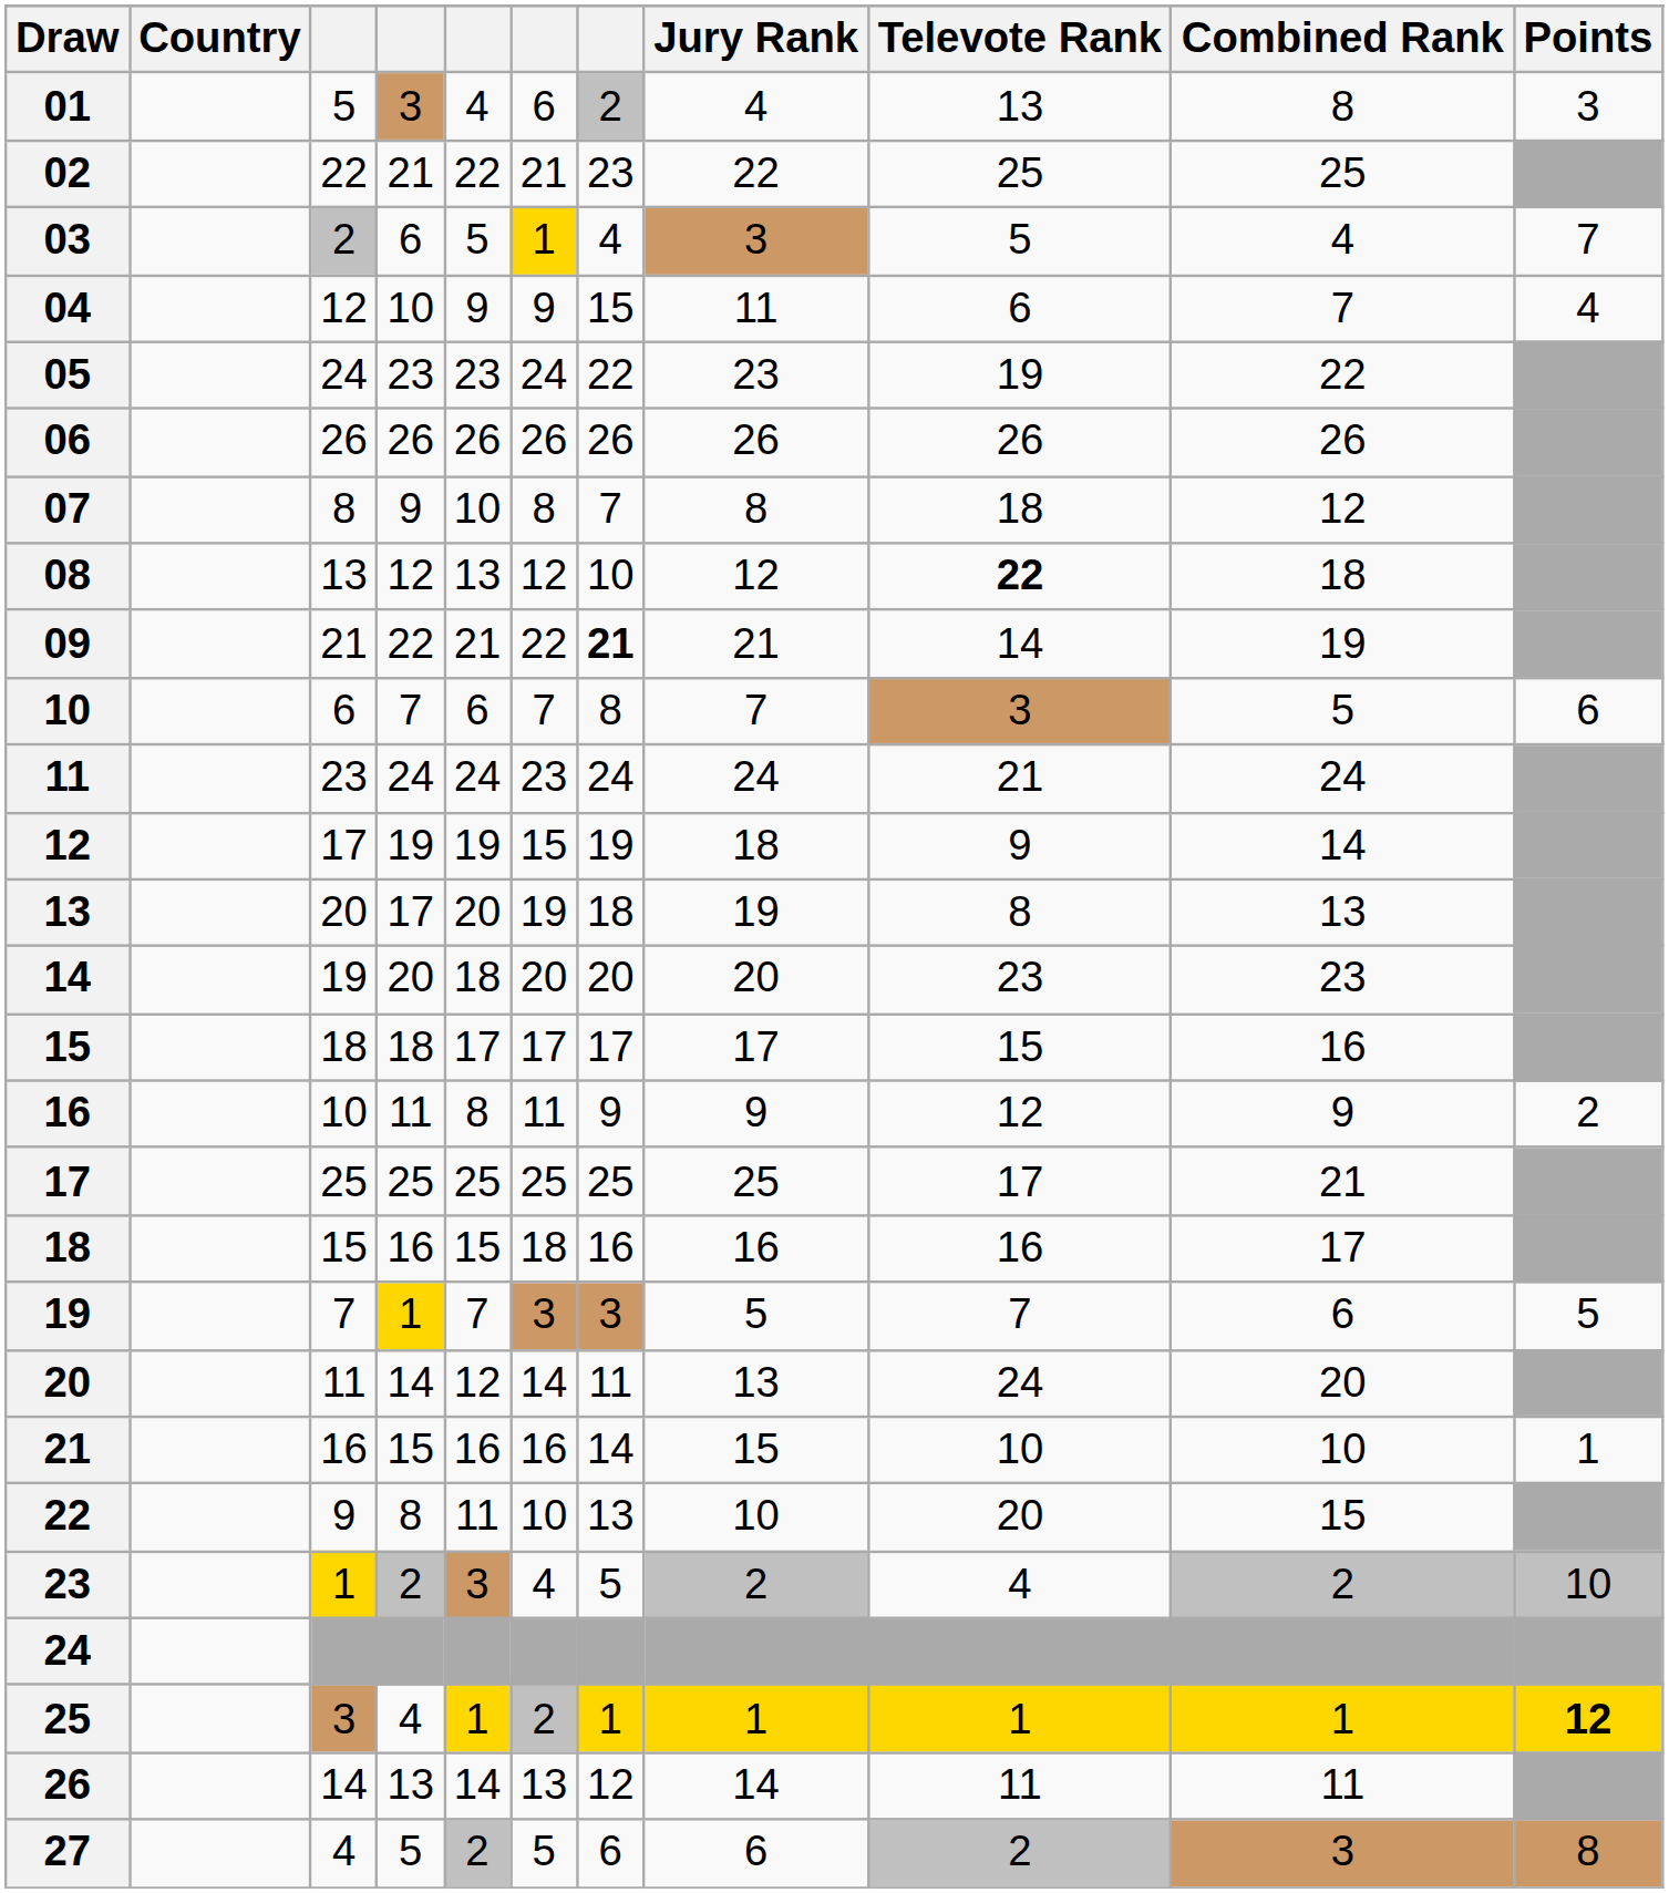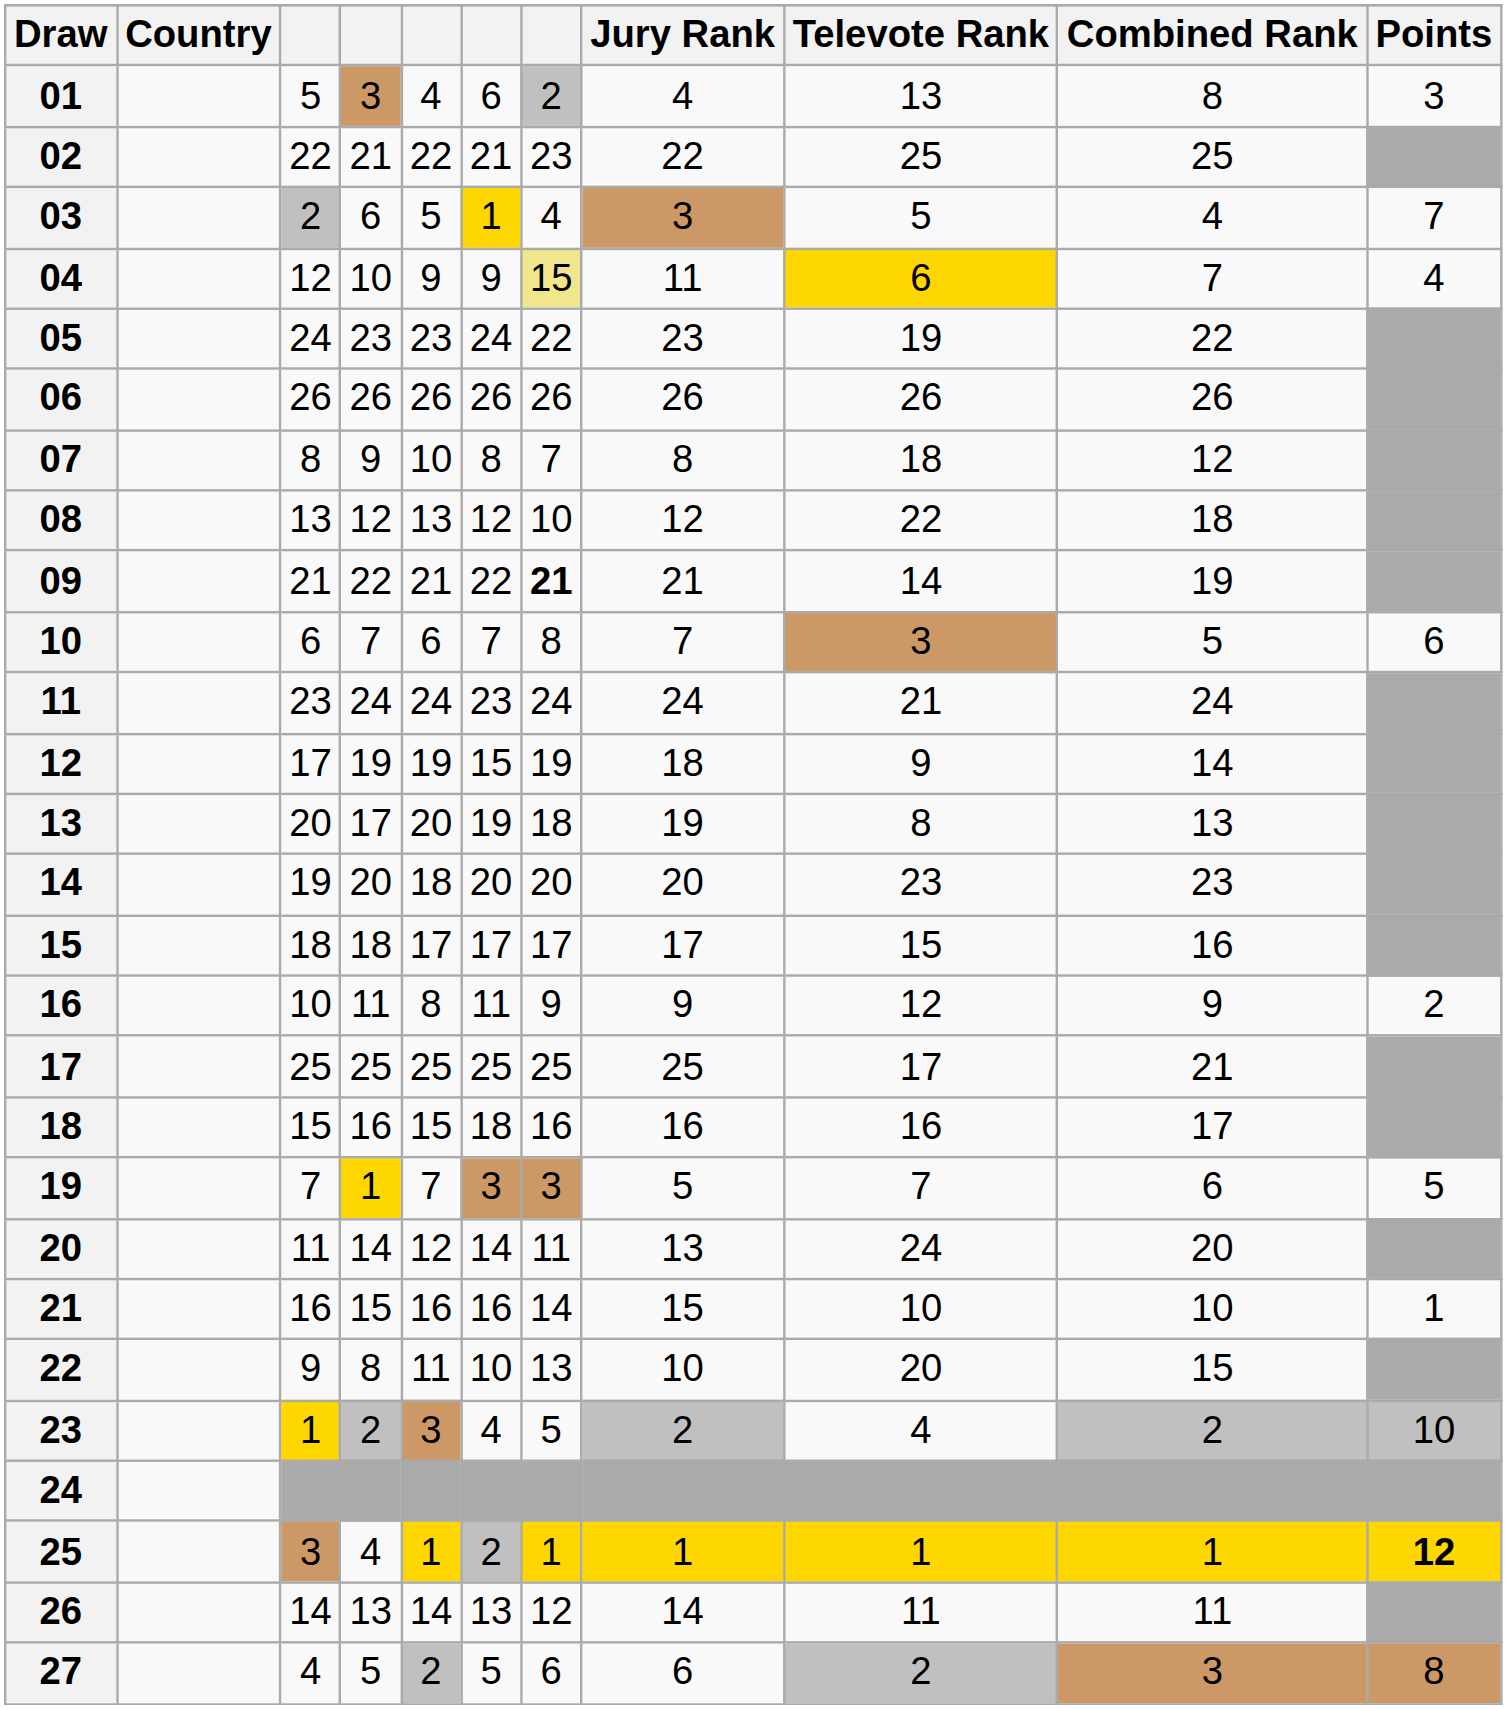04 | column 7: no background -> khaki background
04 | Televote Rank: no background -> gold background
08 | Televote Rank: bold -> normal
